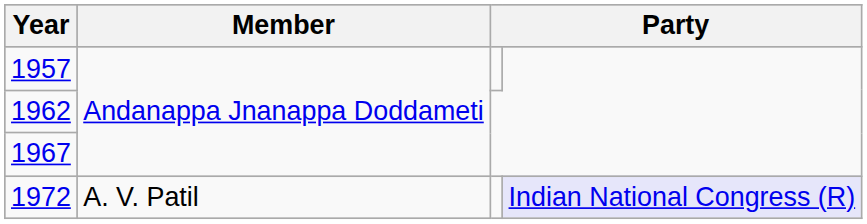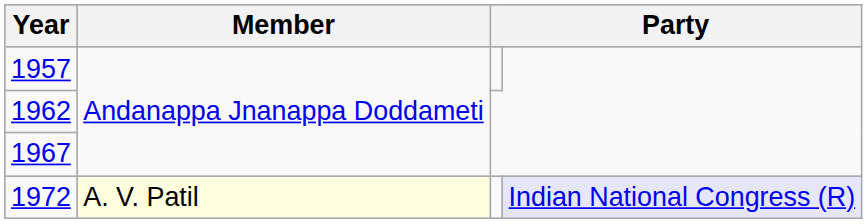1972 | Member: no background -> lightyellow background
